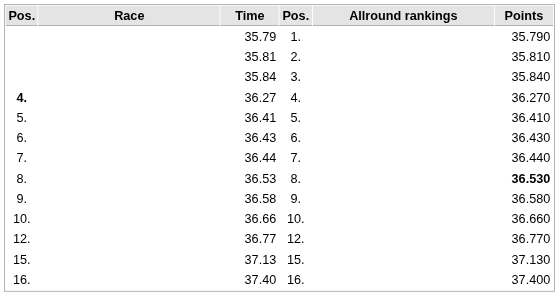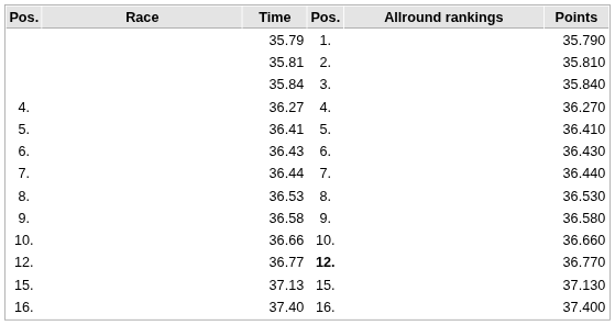36.27 | column 1: bold -> normal
36.53 | Points: bold -> normal
36.77 | column 4: normal -> bold
